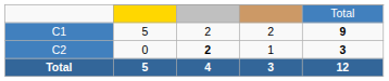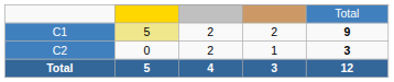C1 | column 2: no background -> khaki background
C2 | column 3: bold -> normal
